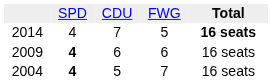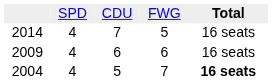2014 | column 5: bold -> normal
2009 | column 2: bold -> normal
2004 | column 2: bold -> normal
2004 | column 5: normal -> bold
